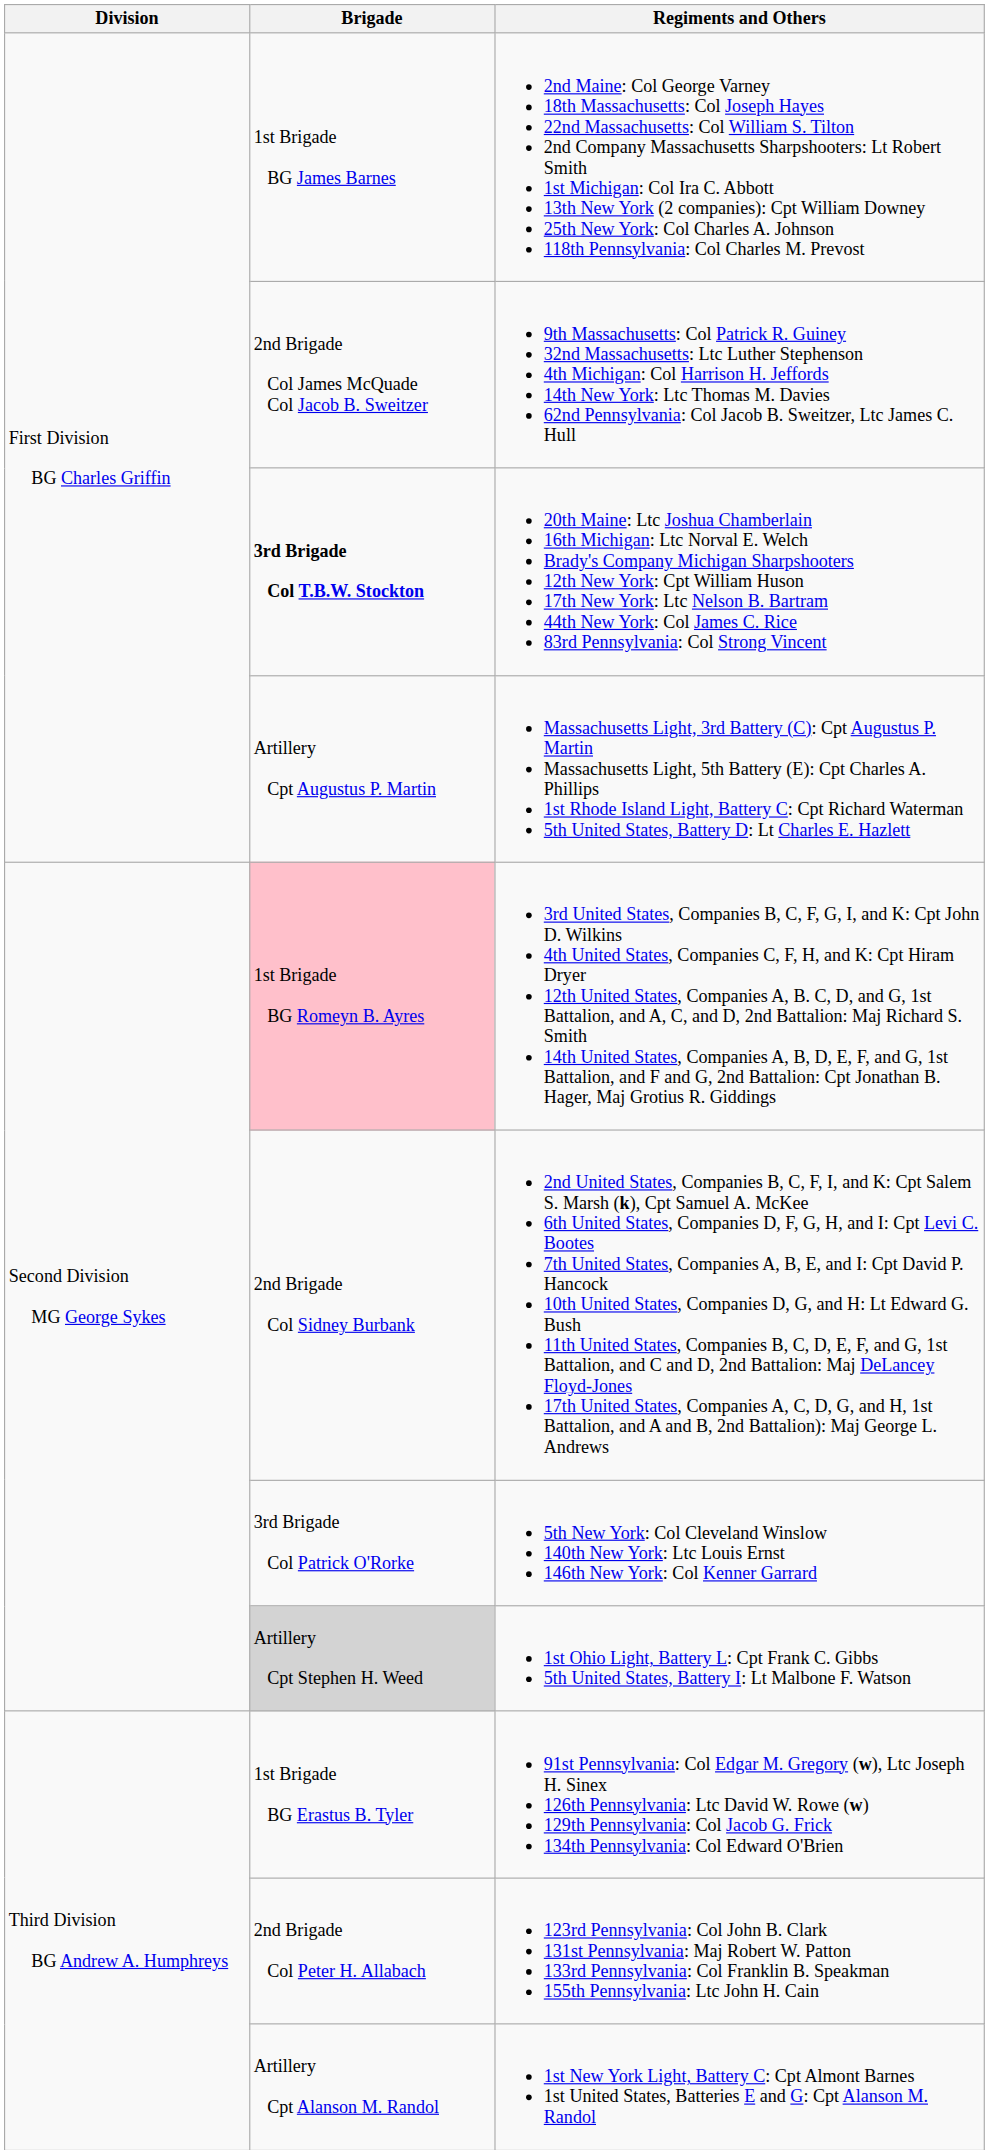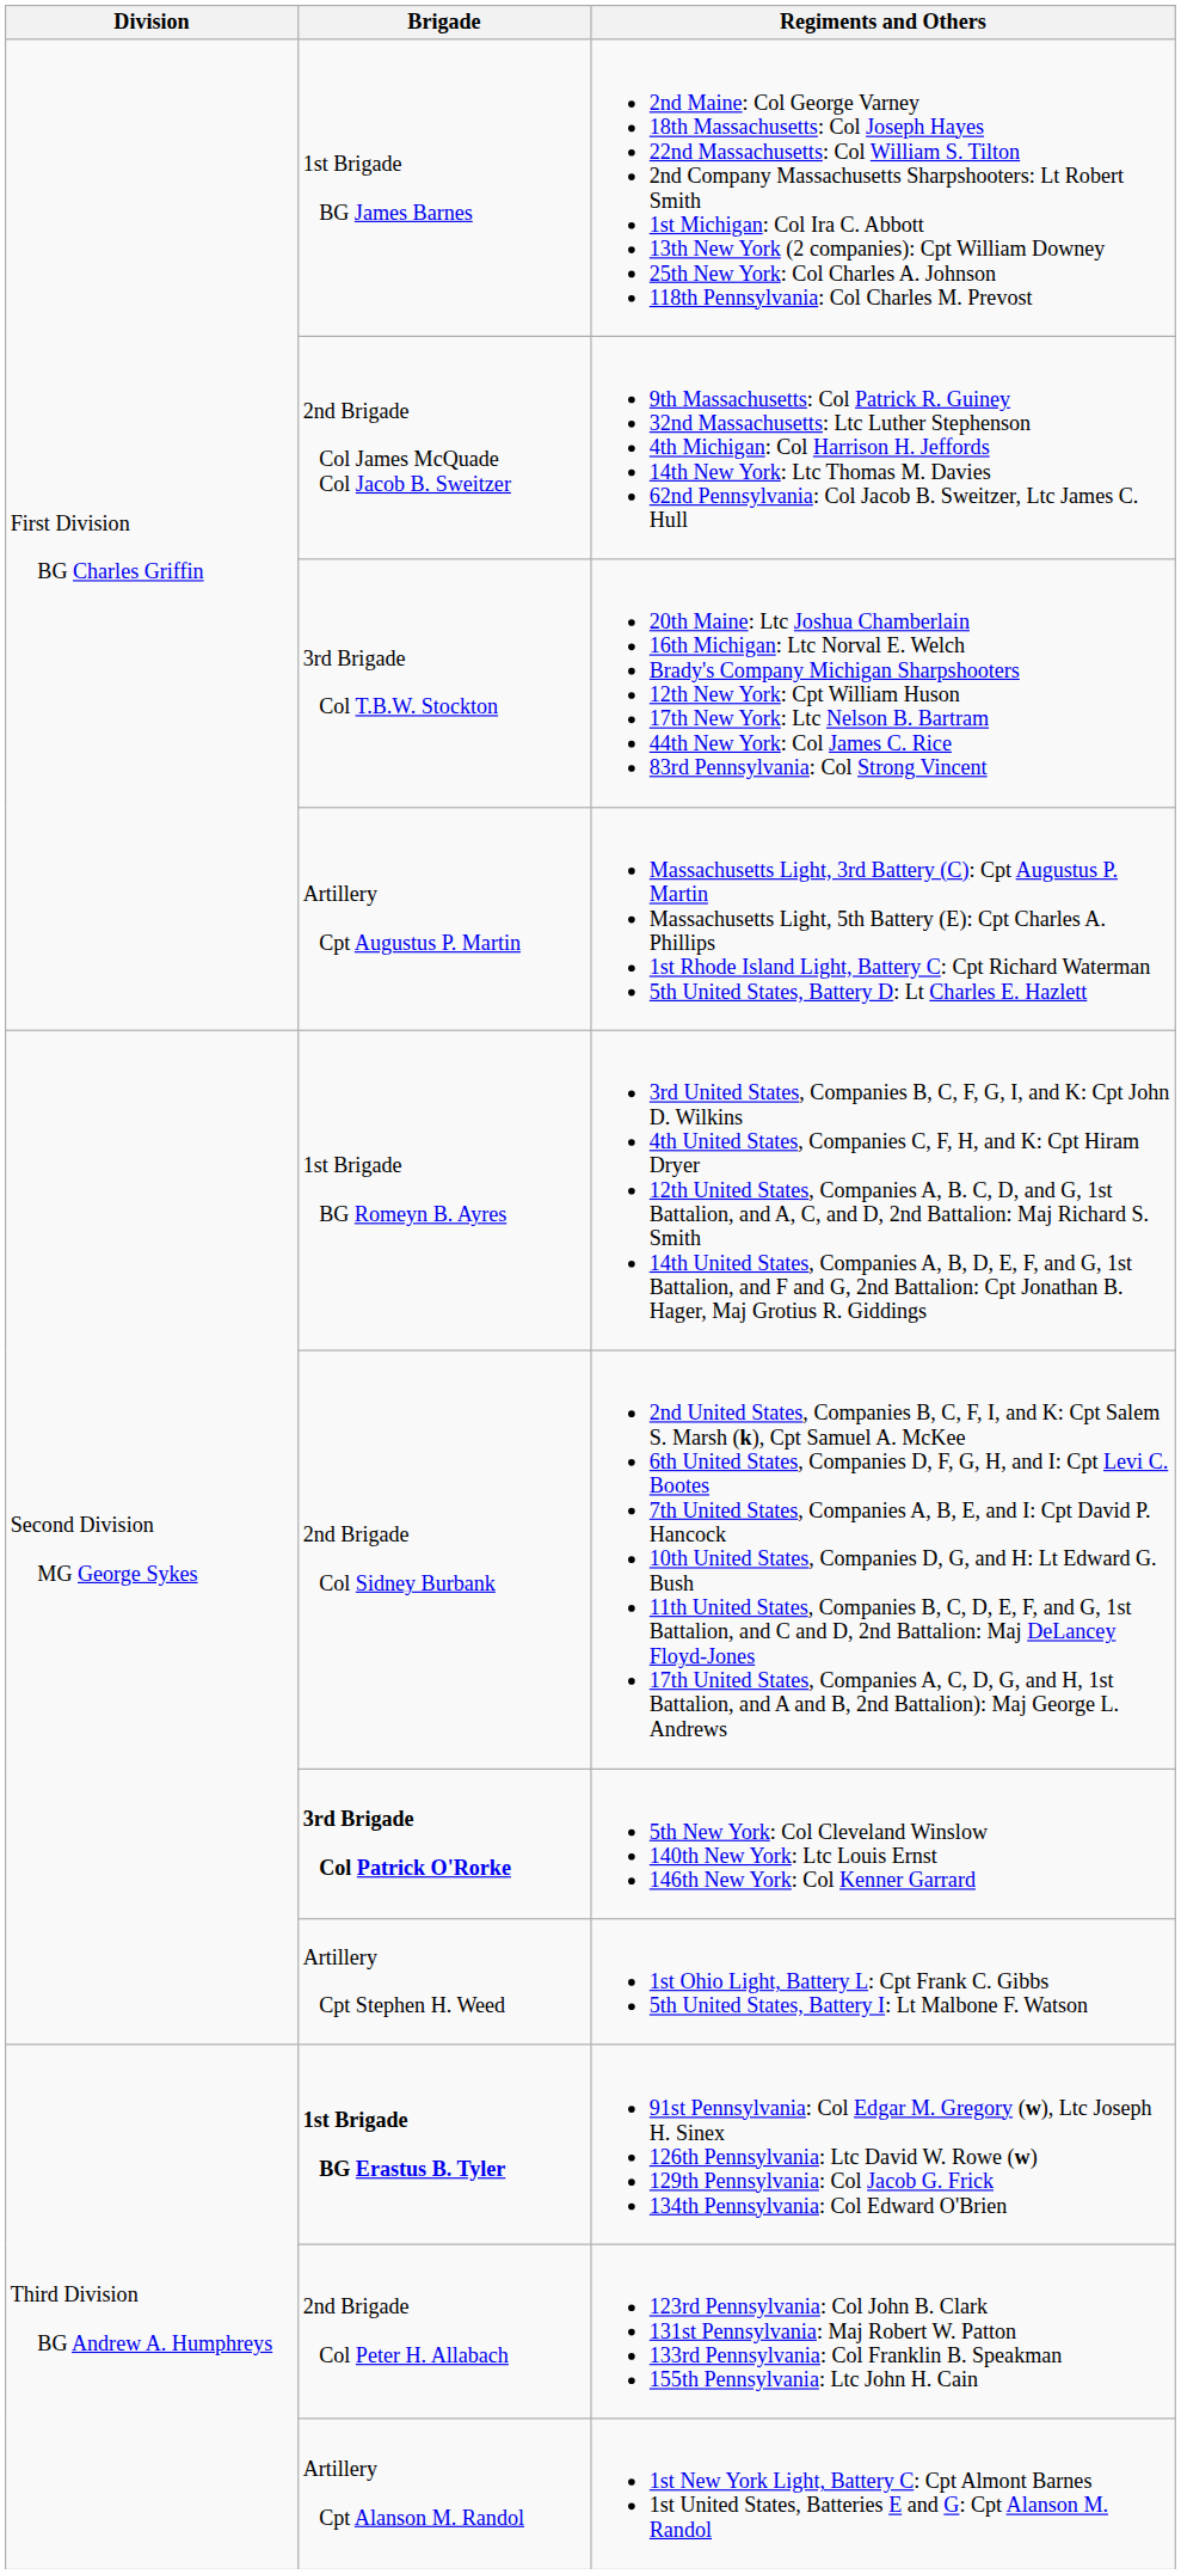3rd Brigade Col T.B.W. Stockton | Brigade: bold -> normal
1st Brigade BG Romeyn B. Ayres | Brigade: pink background -> no background
3rd Brigade Col Patrick O'Rorke | Brigade: normal -> bold
Artillery Cpt Stephen H. Weed | Brigade: lightgrey background -> no background
1st Brigade BG Erastus B. Tyler | Brigade: normal -> bold
